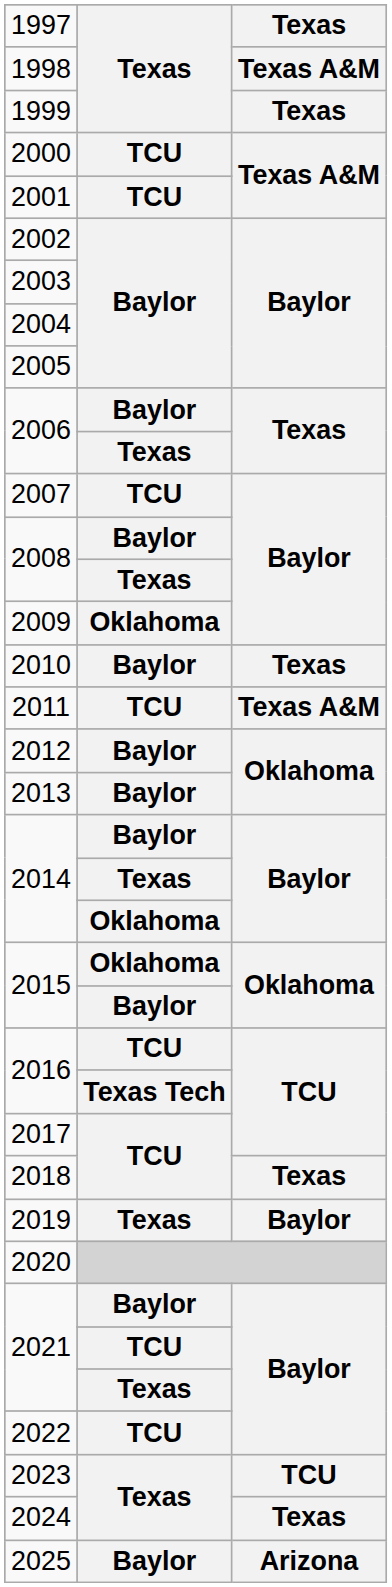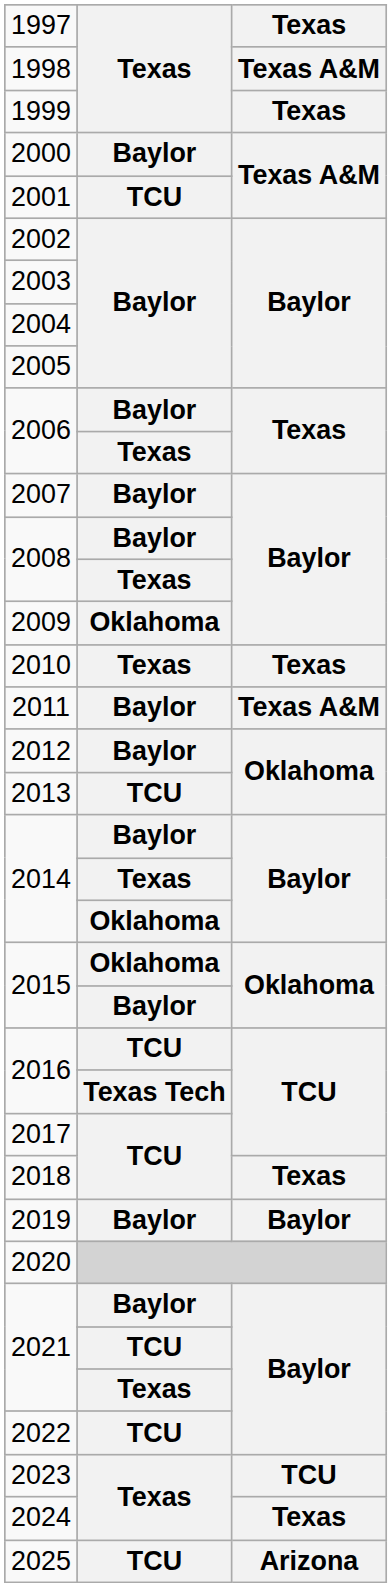2000 | column 2: TCU -> Baylor
2007 | column 2: TCU -> Baylor
2010 | column 2: Baylor -> Texas
2011 | column 2: TCU -> Baylor
2013 | column 2: Baylor -> TCU
2019 | column 2: Texas -> Baylor
2025 | column 2: Baylor -> TCU
